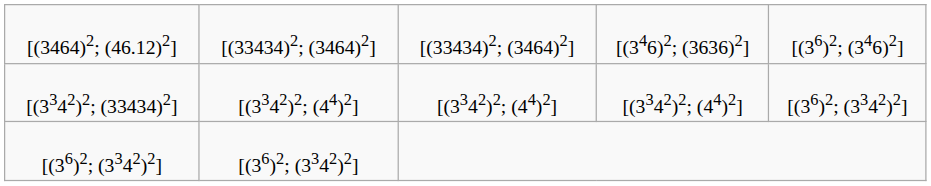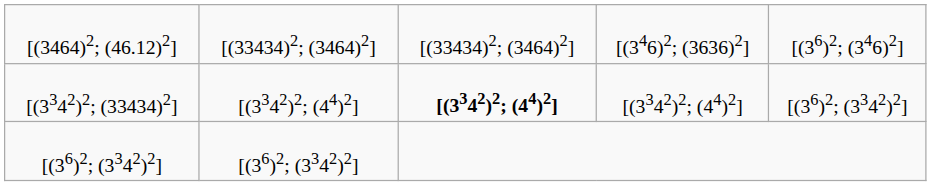[(3342)2; (33434)2] | column 3: normal -> bold
